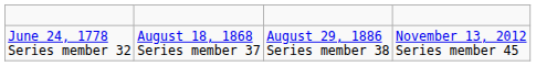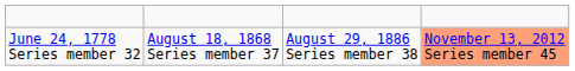June 24, 1778 Series member 32 | column 4: no background -> lightsalmon background
